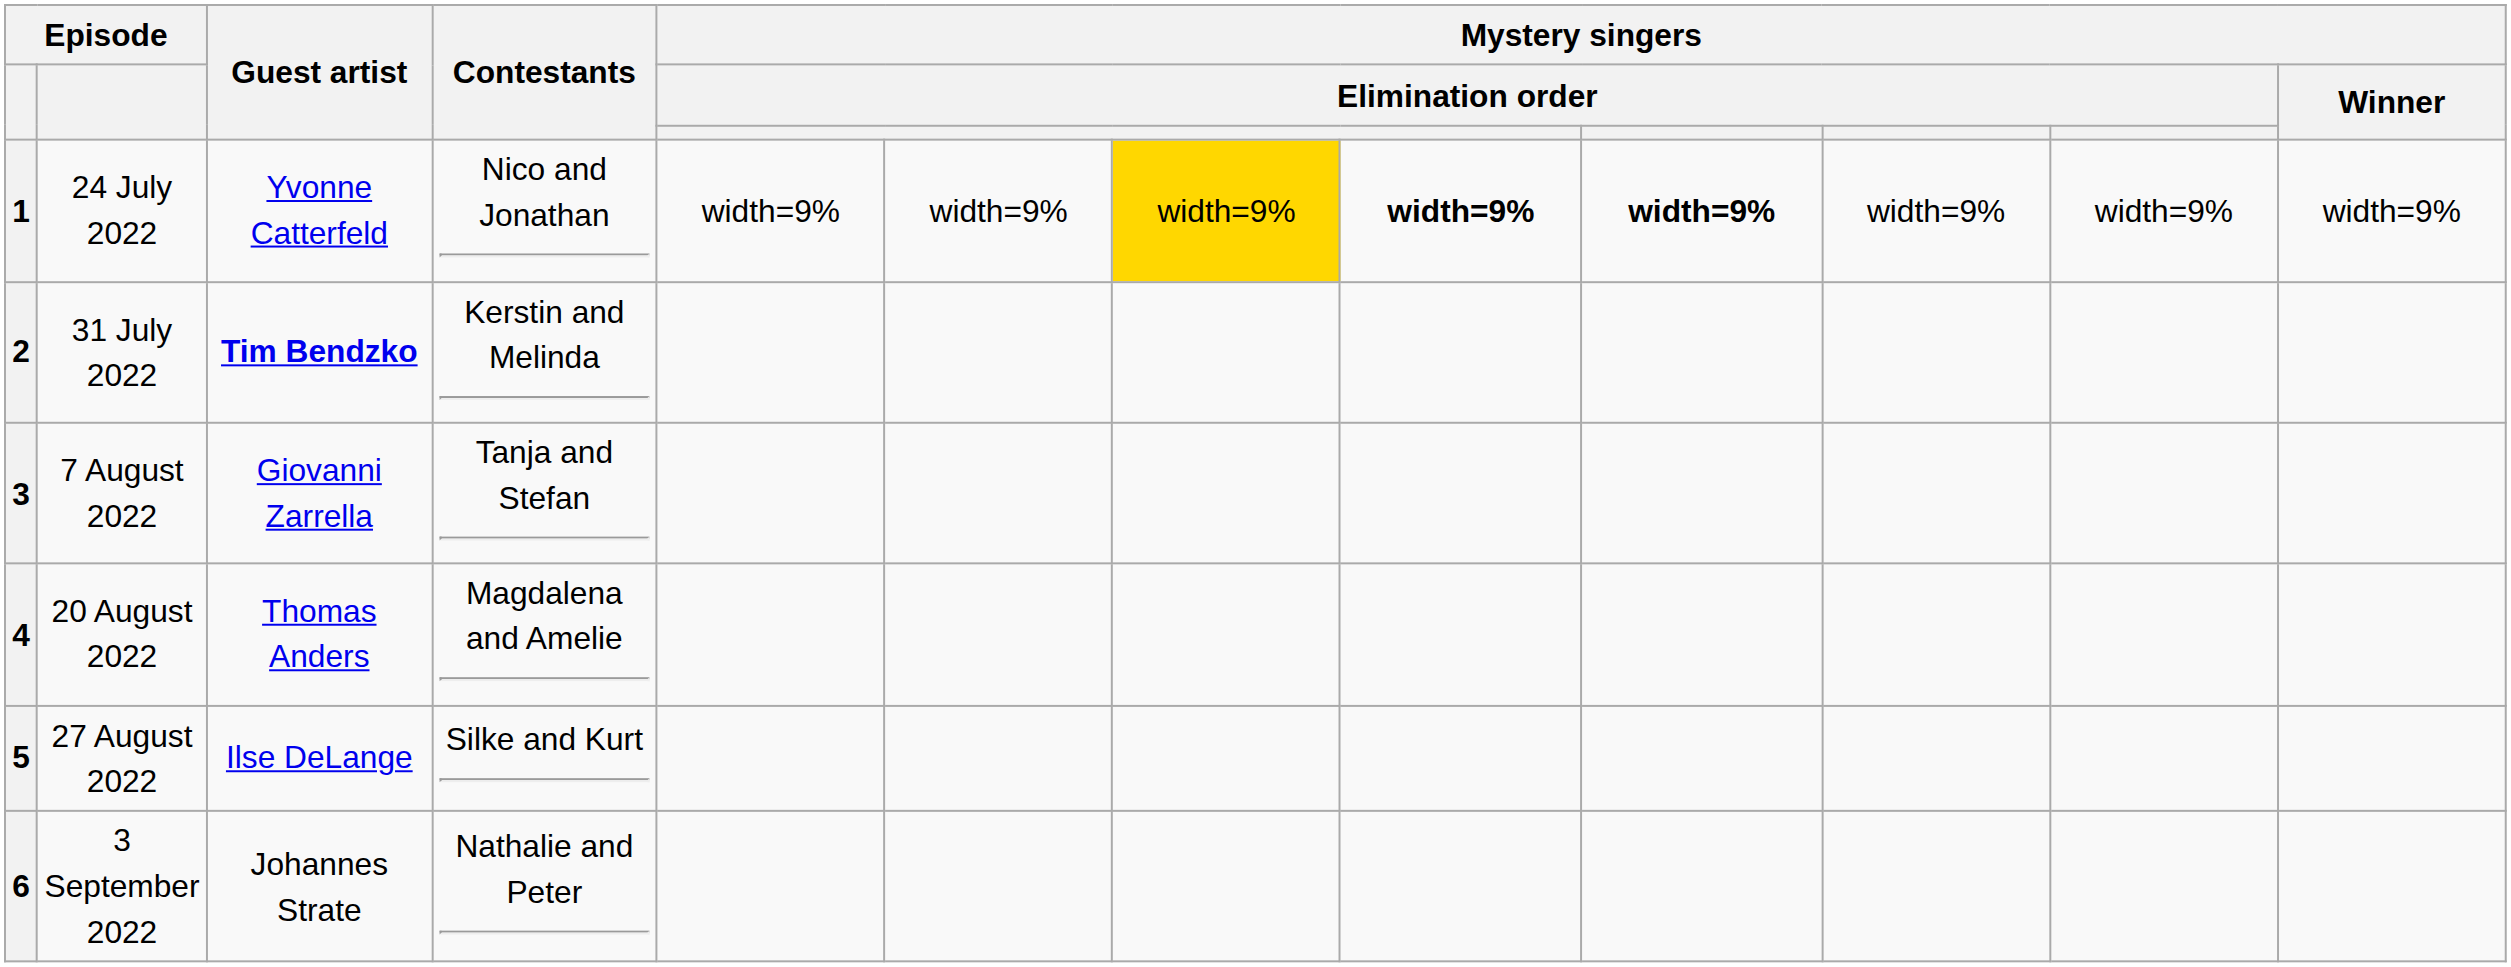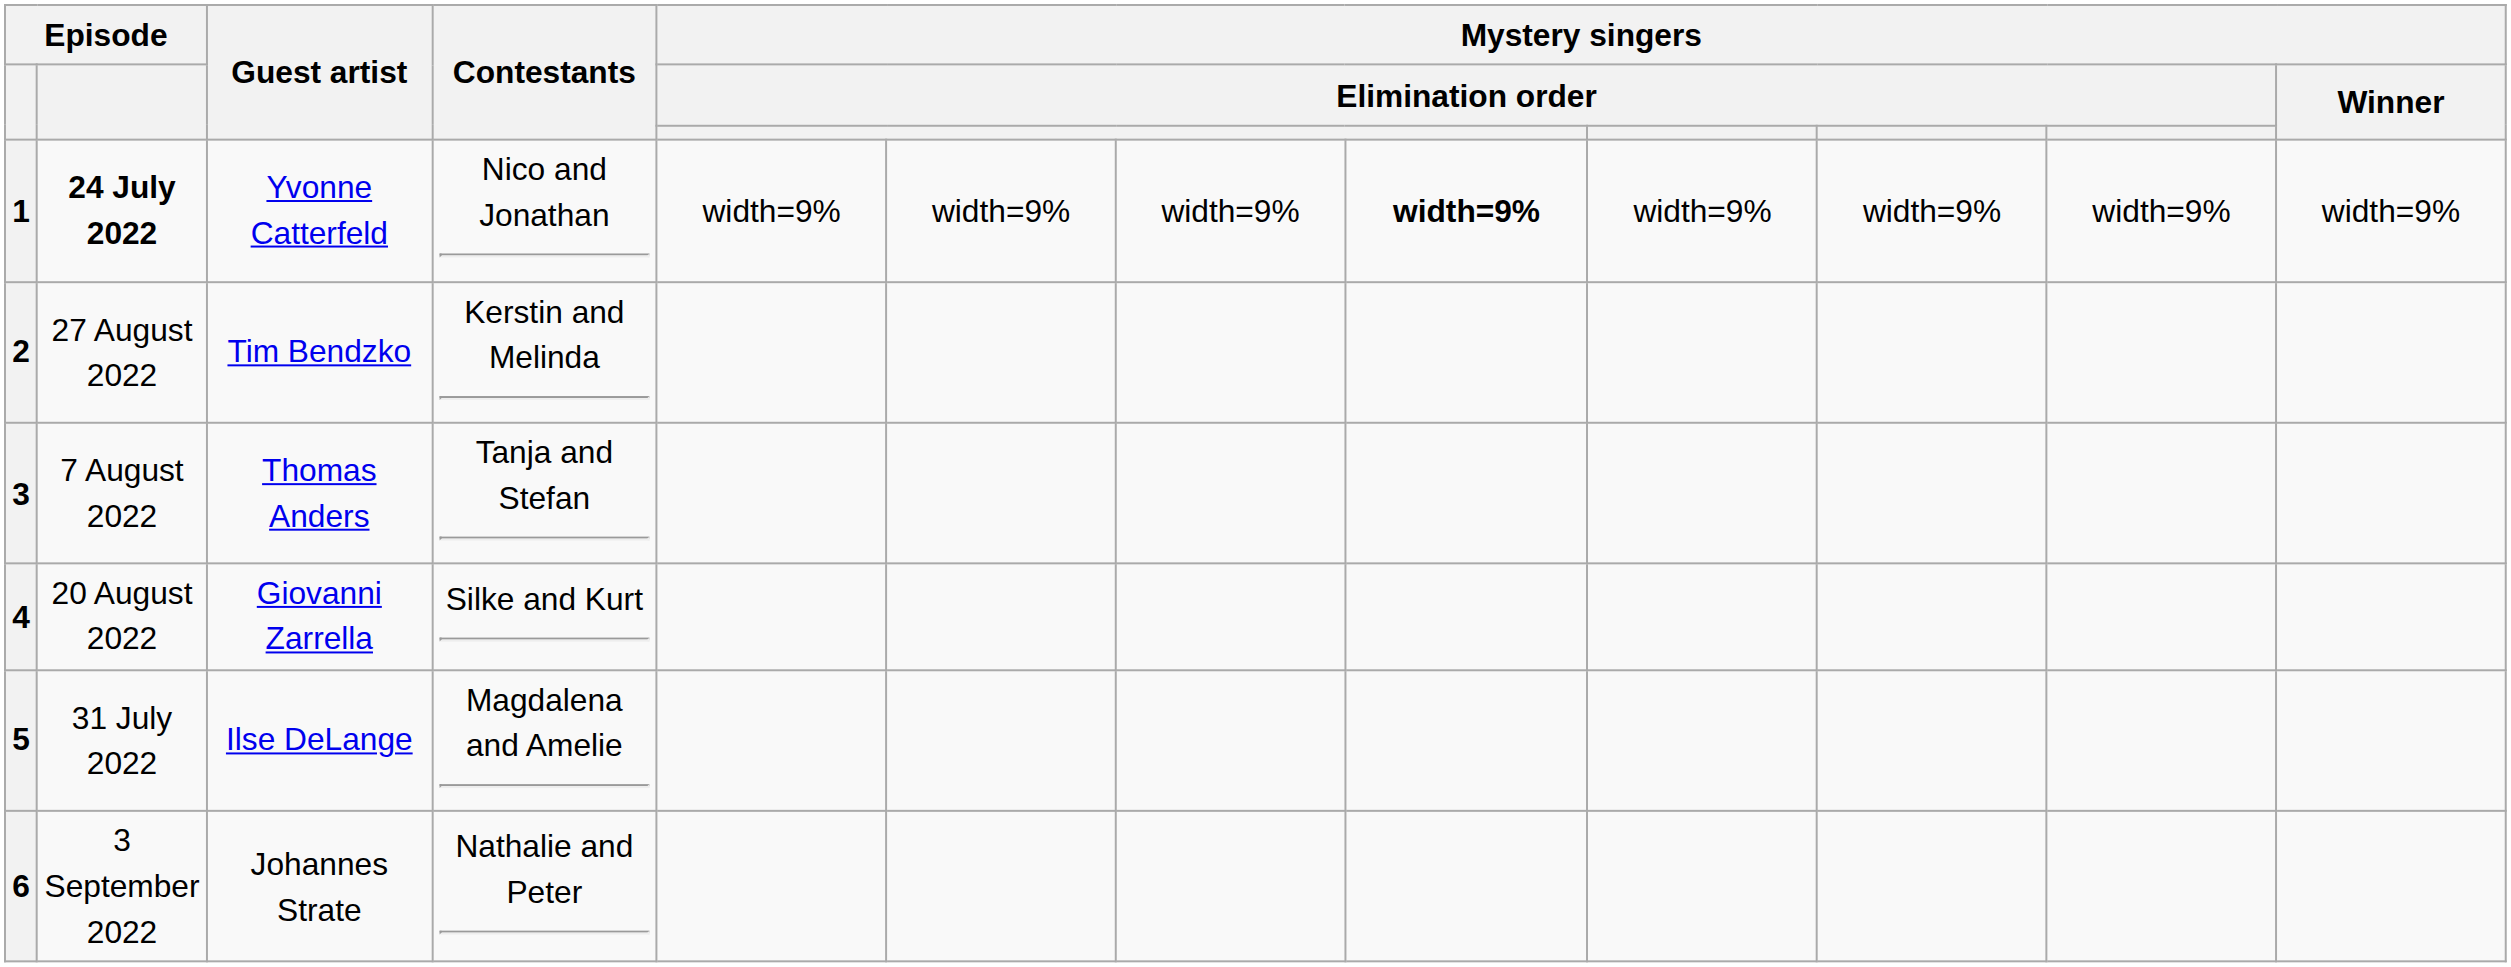1 | column 2: normal -> bold
1 | column 7: gold background -> no background
1 | column 9: bold -> normal
2 | column 2: 31 July 2022 -> 27 August 2022
2 | Guest artist: bold -> normal
3 | Guest artist: Giovanni Zarrella -> Thomas Anders
4 | Guest artist: Thomas Anders -> Giovanni Zarrella
4 | Contestants: Magdalena and Amelie -> Silke and Kurt
5 | column 2: 27 August 2022 -> 31 July 2022
5 | Contestants: Silke and Kurt -> Magdalena and Amelie
